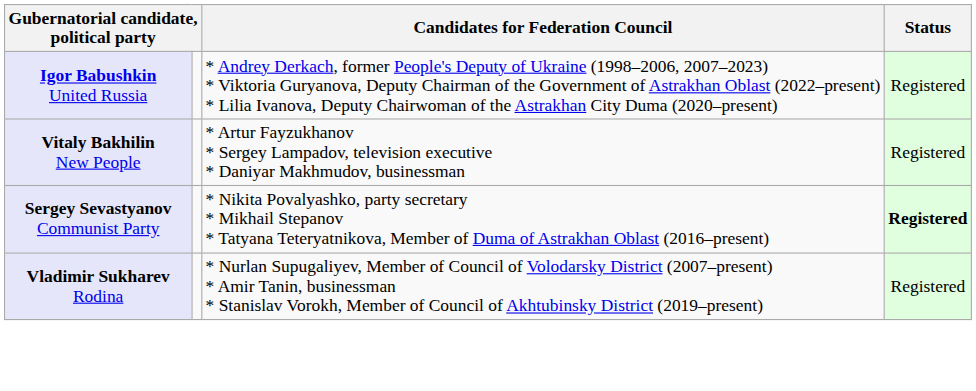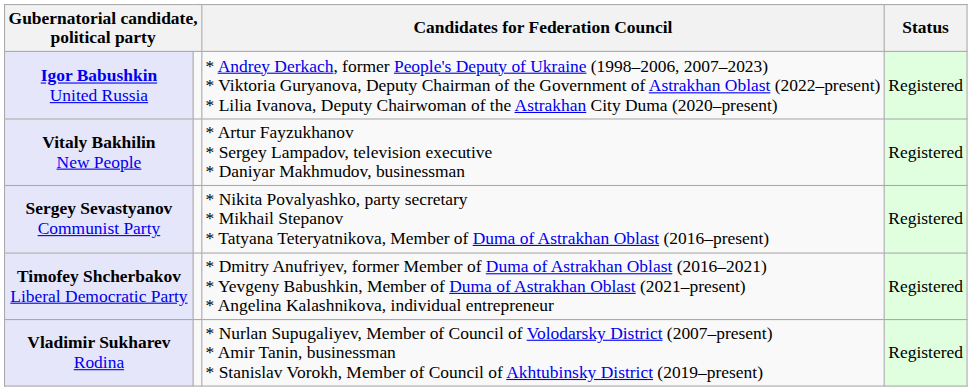Sergey Sevastyanov Communist Party | Status: bold -> normal
+ row: Timofey Shcherbakov Liberal Democratic Party | * Dmitry Anufriyev, former Member of Duma of Astrakhan Oblast (2016–2021) * Yevgeny Babushkin, Member of Duma of Astrakhan Oblast (2021–present) * Angelina Kalashnikova, individual entrepreneur | Registered
